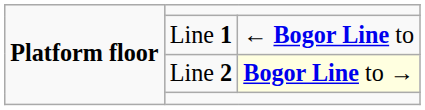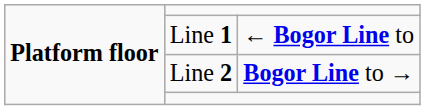Line 2 | column 3: lightyellow background -> no background
